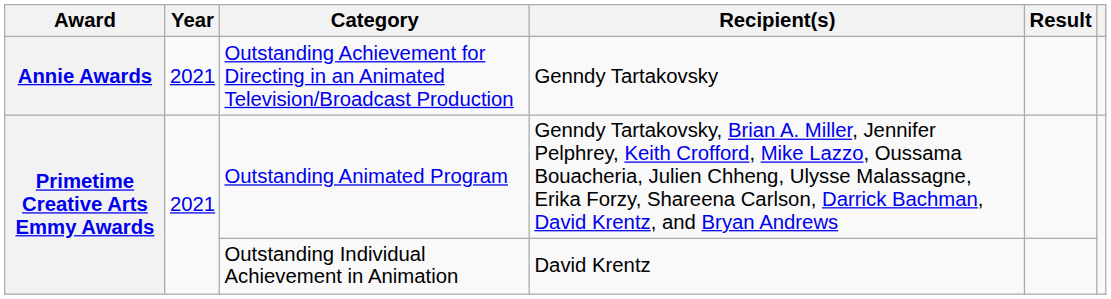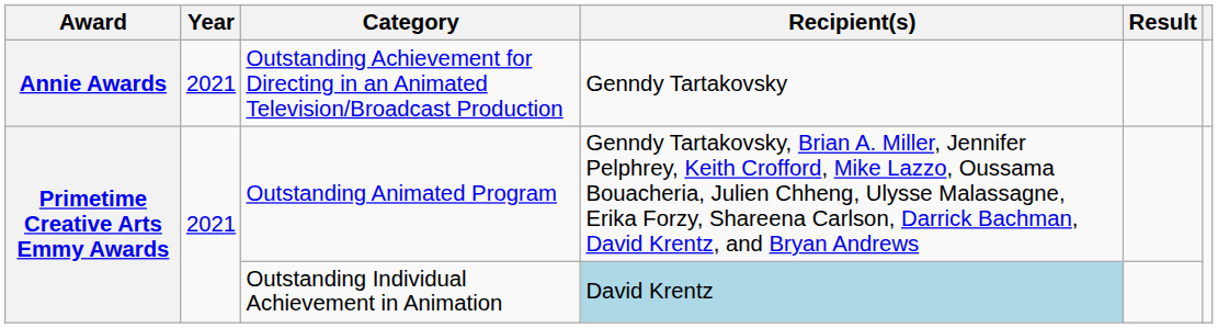Outstanding Individual Achievement in Animation | Recipient(s): no background -> lightblue background
